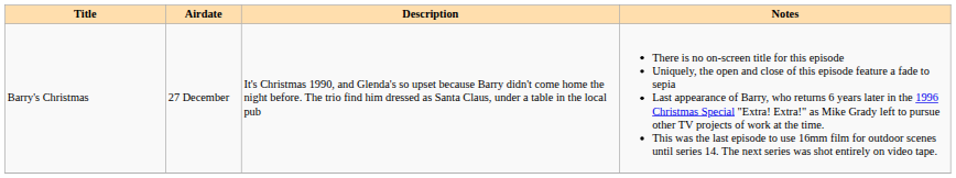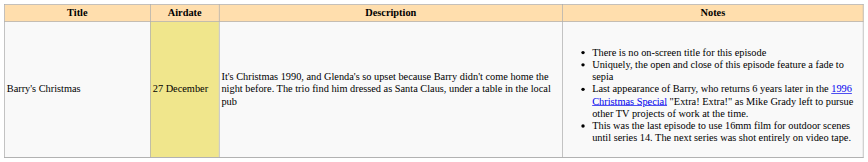Barry's Christmas | Airdate: no background -> khaki background
